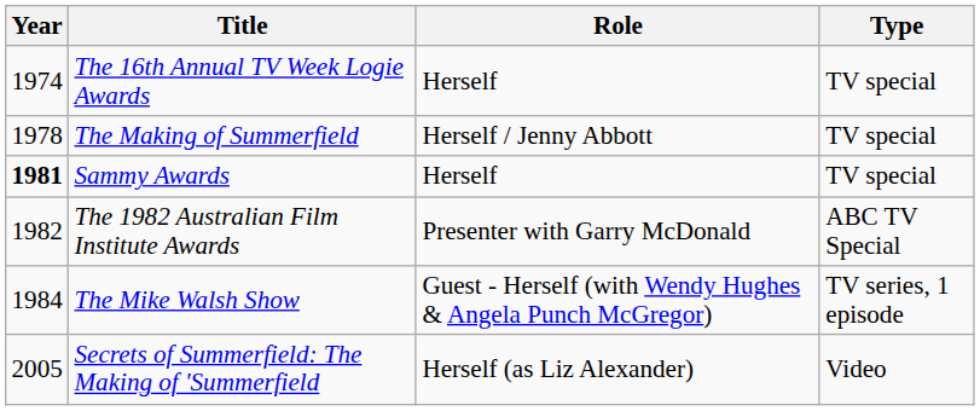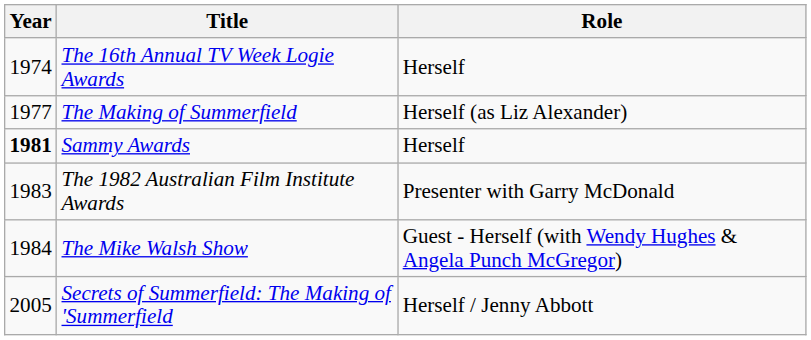- column: Type | TV special | TV special | TV special | ABC TV Special | TV series, 1 episode | Video
The Making of Summerfield | Year: 1978 -> 1977
The Making of Summerfield | Role: Herself / Jenny Abbott -> Herself (as Liz Alexander)
The 1982 Australian Film Institute Awards | Year: 1982 -> 1983
Secrets of Summerfield: The Making of 'Summerfield | Role: Herself (as Liz Alexander) -> Herself / Jenny Abbott
